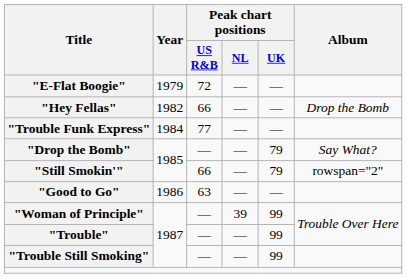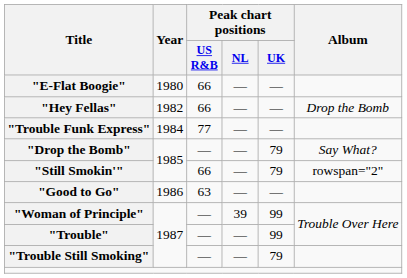"E-Flat Boogie" | Year: 1979 -> 1980
"E-Flat Boogie" | Peak chart positions / US R&B: 72 -> 66
"Trouble Still Smoking" | Peak chart positions / UK: 99 -> 79
